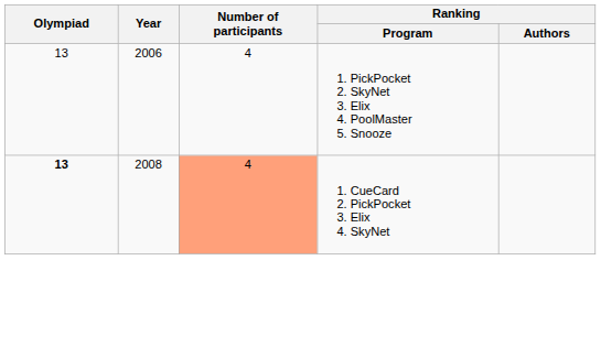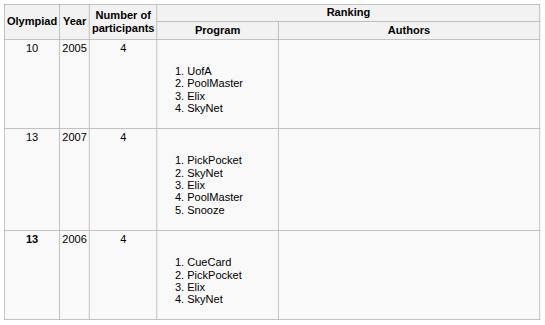+ row: 10 | 2005 | 4 | UofA PoolMaster Elix SkyNet
PickPocket SkyNet Elix PoolMaster Snooze | Year: 2006 -> 2007
CueCard PickPocket Elix SkyNet | Year: 2008 -> 2006
CueCard PickPocket Elix SkyNet | Number of participants: lightsalmon background -> no background
